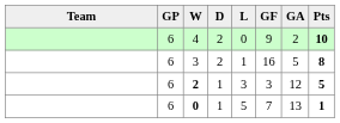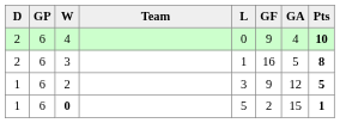columns swapped: Team <-> D
row 2 | GA: 2 -> 4
row 4 | W: bold -> normal
row 4 | GF: 3 -> 9
row 5 | GF: 7 -> 2
row 5 | GA: 13 -> 15
